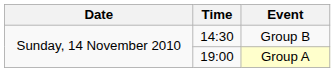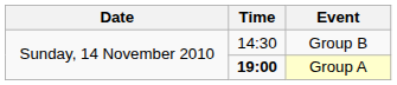Group A | Time: normal -> bold
